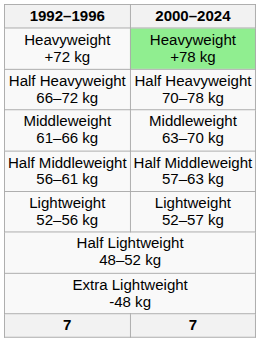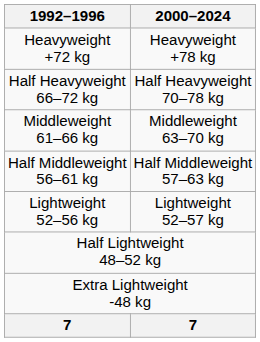row 2 | 2000–2024: lightgreen background -> no background
